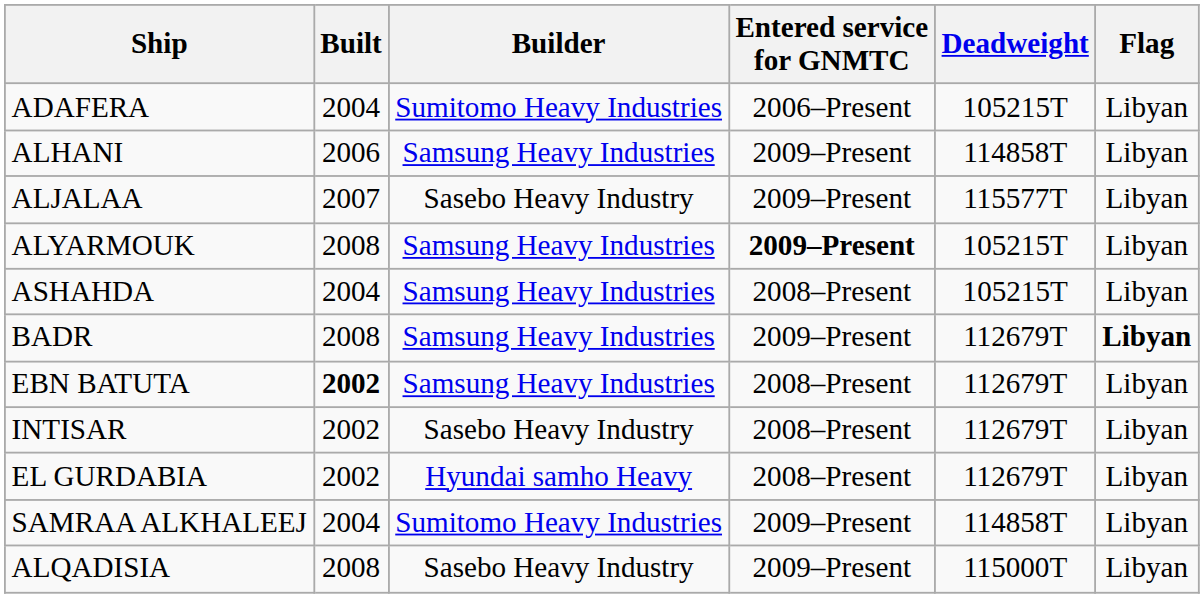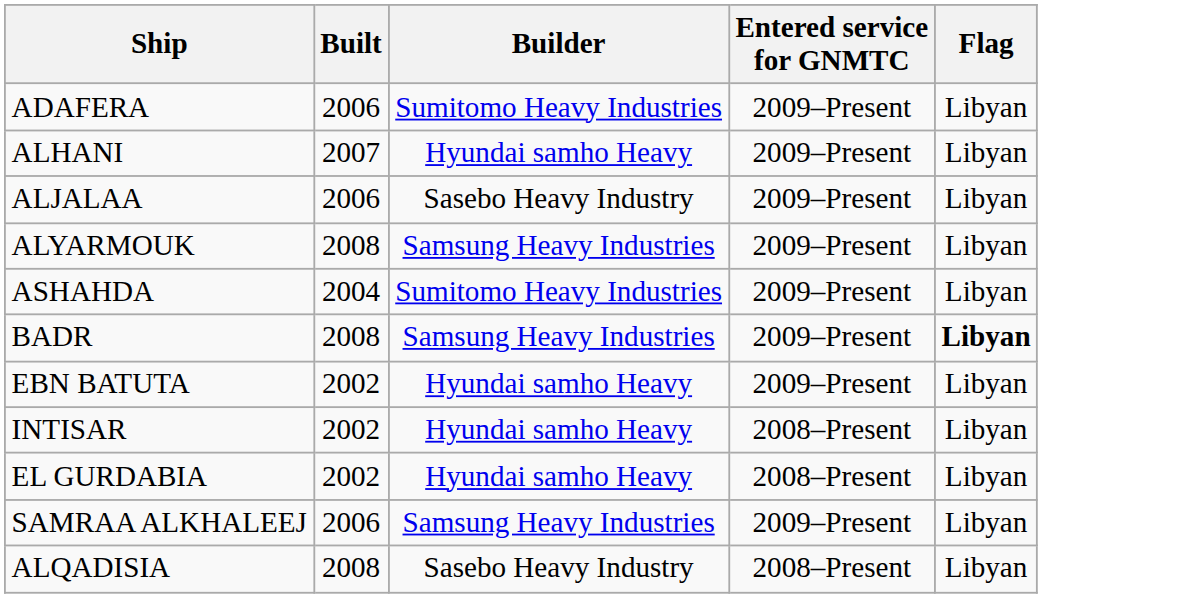- column: Deadweight | 105215T | 114858T | 115577T | 105215T | 105215T | 112679T | 112679T | 112679T | 112679T | 114858T | 115000T
ADAFERA | Built: 2004 -> 2006
ADAFERA | Entered service for GNMTC: 2006–Present -> 2009–Present
ALHANI | Built: 2006 -> 2007
ALHANI | Builder: Samsung Heavy Industries -> Hyundai samho Heavy
ALJALAA | Built: 2007 -> 2006
ALYARMOUK | Entered service for GNMTC: bold -> normal
ASHAHDA | Builder: Samsung Heavy Industries -> Sumitomo Heavy Industries
ASHAHDA | Entered service for GNMTC: 2008–Present -> 2009–Present
EBN BATUTA | Built: bold -> normal
EBN BATUTA | Builder: Samsung Heavy Industries -> Hyundai samho Heavy
EBN BATUTA | Entered service for GNMTC: 2008–Present -> 2009–Present
INTISAR | Builder: Sasebo Heavy Industry -> Hyundai samho Heavy
SAMRAA ALKHALEEJ | Built: 2004 -> 2006
SAMRAA ALKHALEEJ | Builder: Sumitomo Heavy Industries -> Samsung Heavy Industries
ALQADISIA | Entered service for GNMTC: 2009–Present -> 2008–Present
